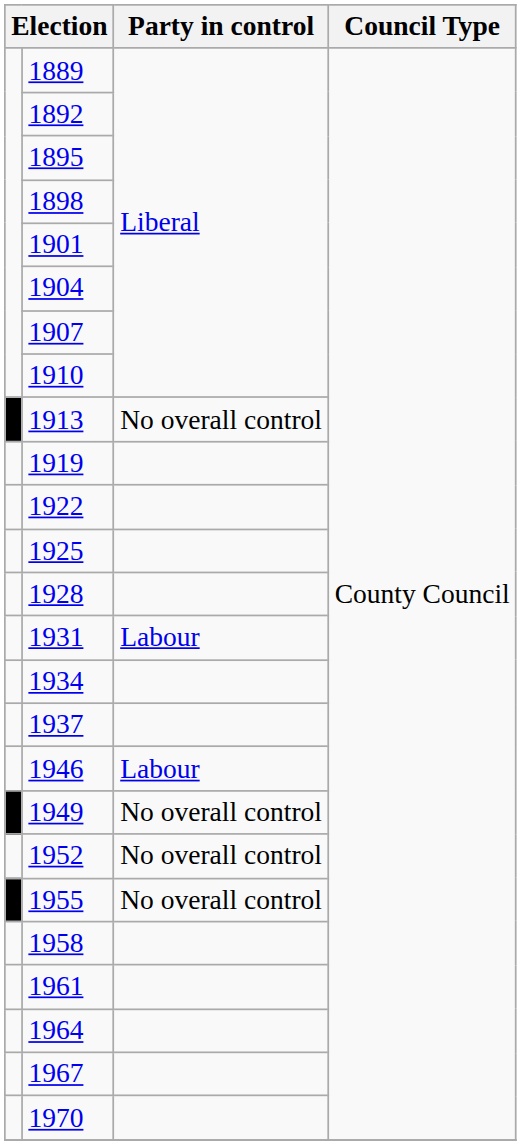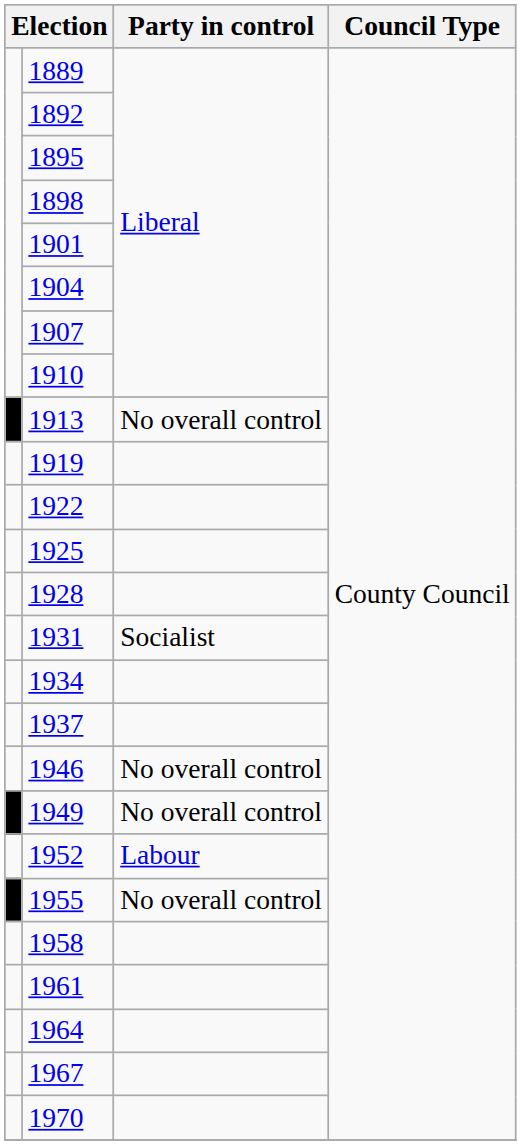1931 | Party in control: Labour -> Socialist
1946 | Party in control: Labour -> No overall control
1952 | Party in control: No overall control -> Labour
